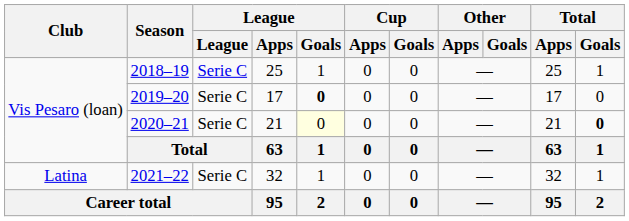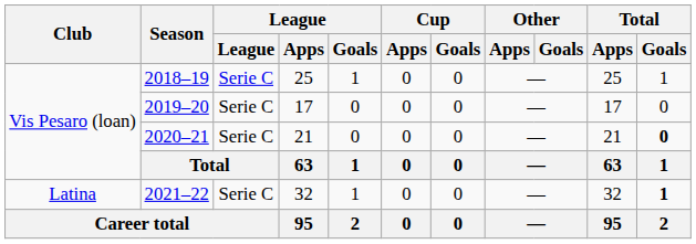2019–20 | League / Goals: bold -> normal
2020–21 | League / Goals: lightyellow background -> no background
2021–22 | Total / Goals: normal -> bold
